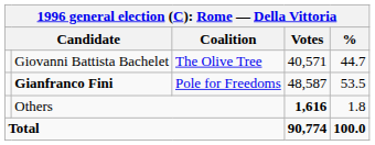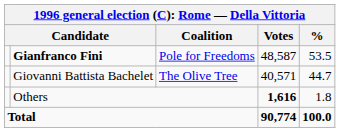rows swapped: Gianfranco Fini <-> Giovanni Battista Bachelet
